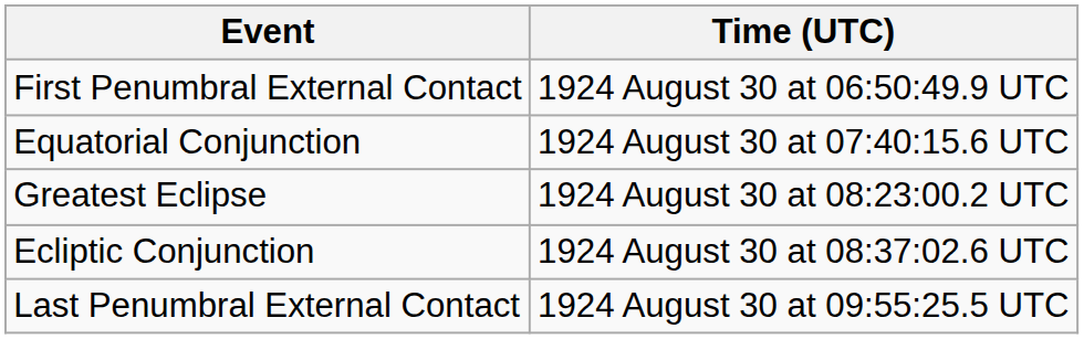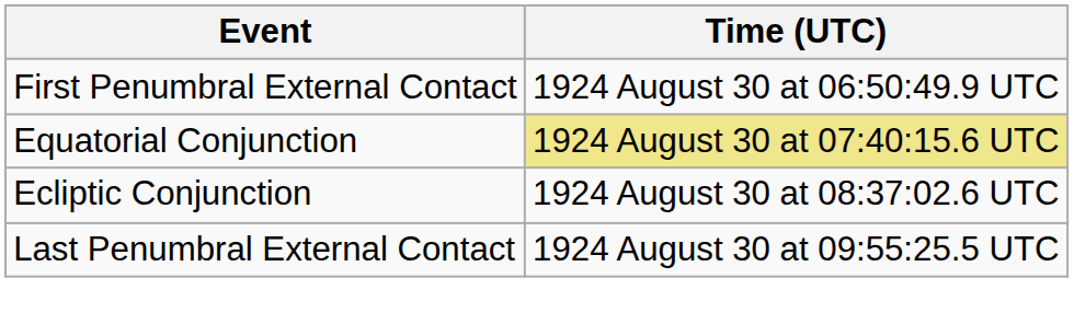Equatorial Conjunction | Time (UTC): no background -> khaki background
- row: Greatest Eclipse | 1924 August 30 at 08:23:00.2 UTC
